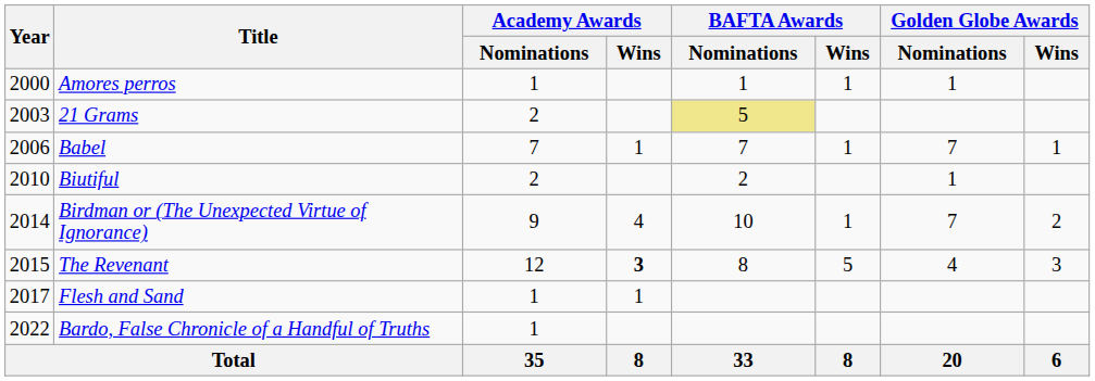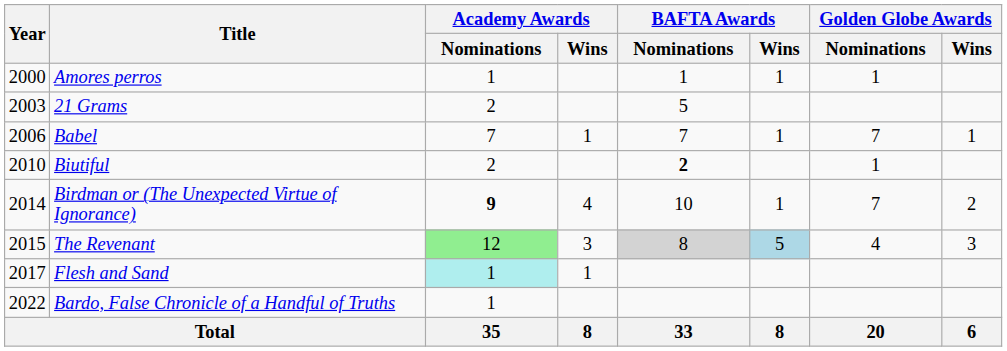21 Grams | BAFTA Awards / Nominations: khaki background -> no background
Biutiful | BAFTA Awards / Nominations: normal -> bold
Birdman or (The Unexpected Virtue of Ignorance) | Academy Awards / Nominations: normal -> bold
The Revenant | Academy Awards / Nominations: no background -> lightgreen background
The Revenant | Academy Awards / Wins: bold -> normal
The Revenant | BAFTA Awards / Nominations: no background -> lightgrey background
The Revenant | BAFTA Awards / Wins: no background -> lightblue background
Flesh and Sand | Academy Awards / Nominations: no background -> paleturquoise background
